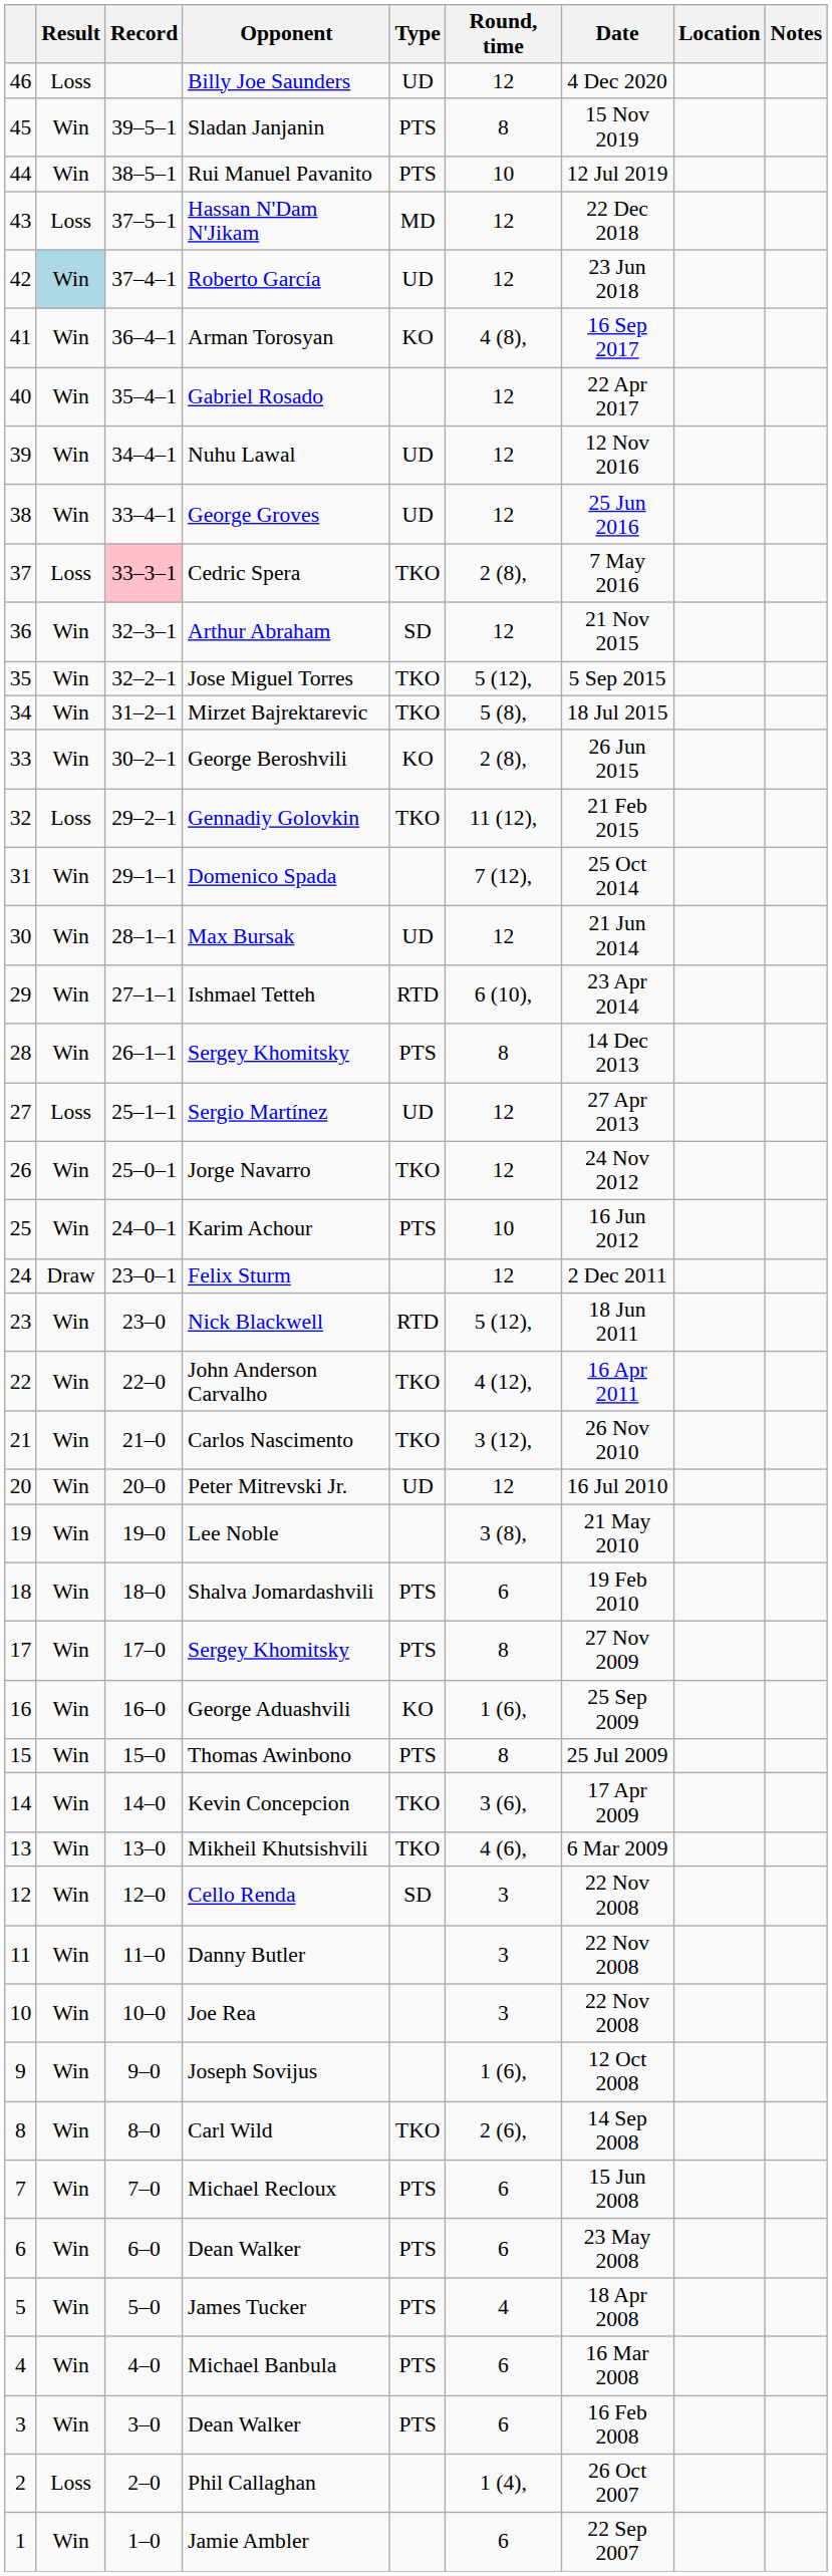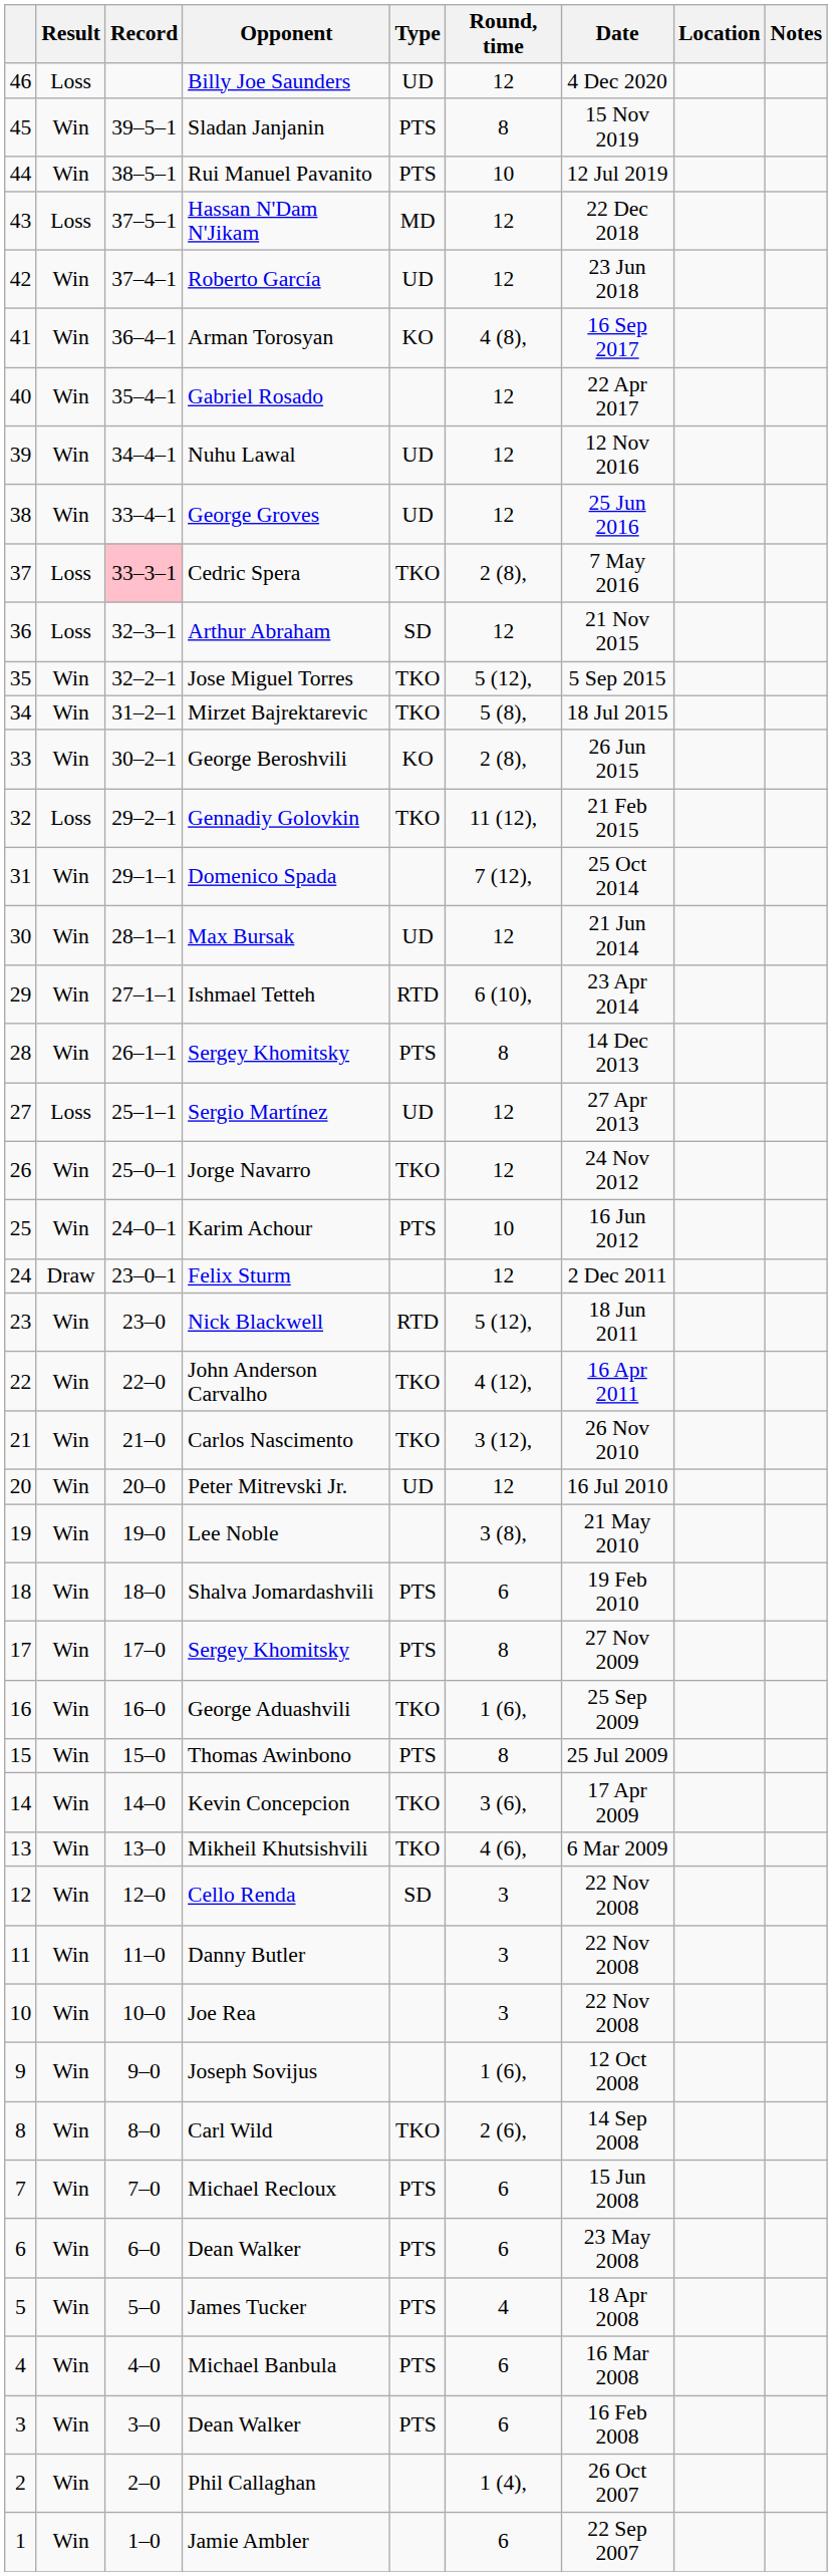Roberto García | Result: lightblue background -> no background
Arthur Abraham | Result: Win -> Loss
George Aduashvili | Type: KO -> TKO
Phil Callaghan | Result: Loss -> Win
